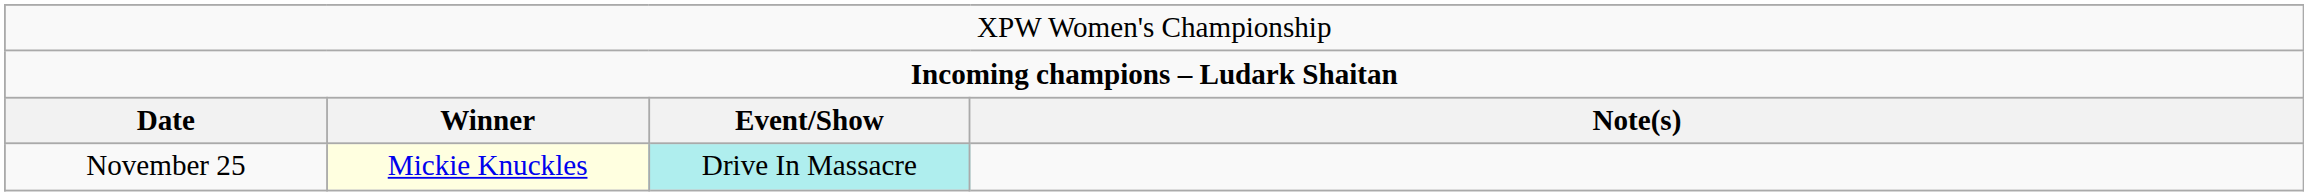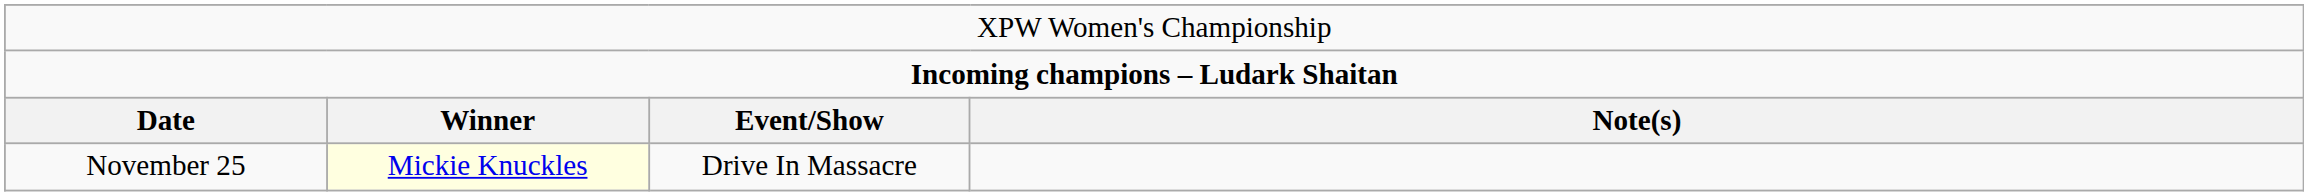November 25 | column 3: paleturquoise background -> no background
